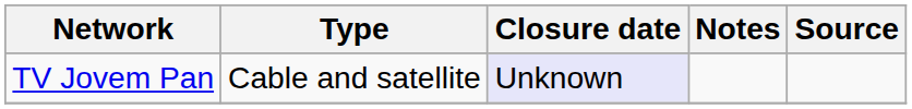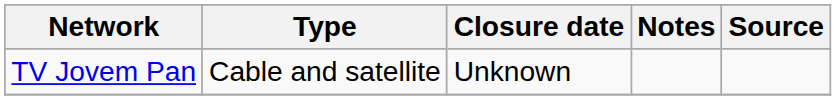TV Jovem Pan | Closure date: lavender background -> no background
